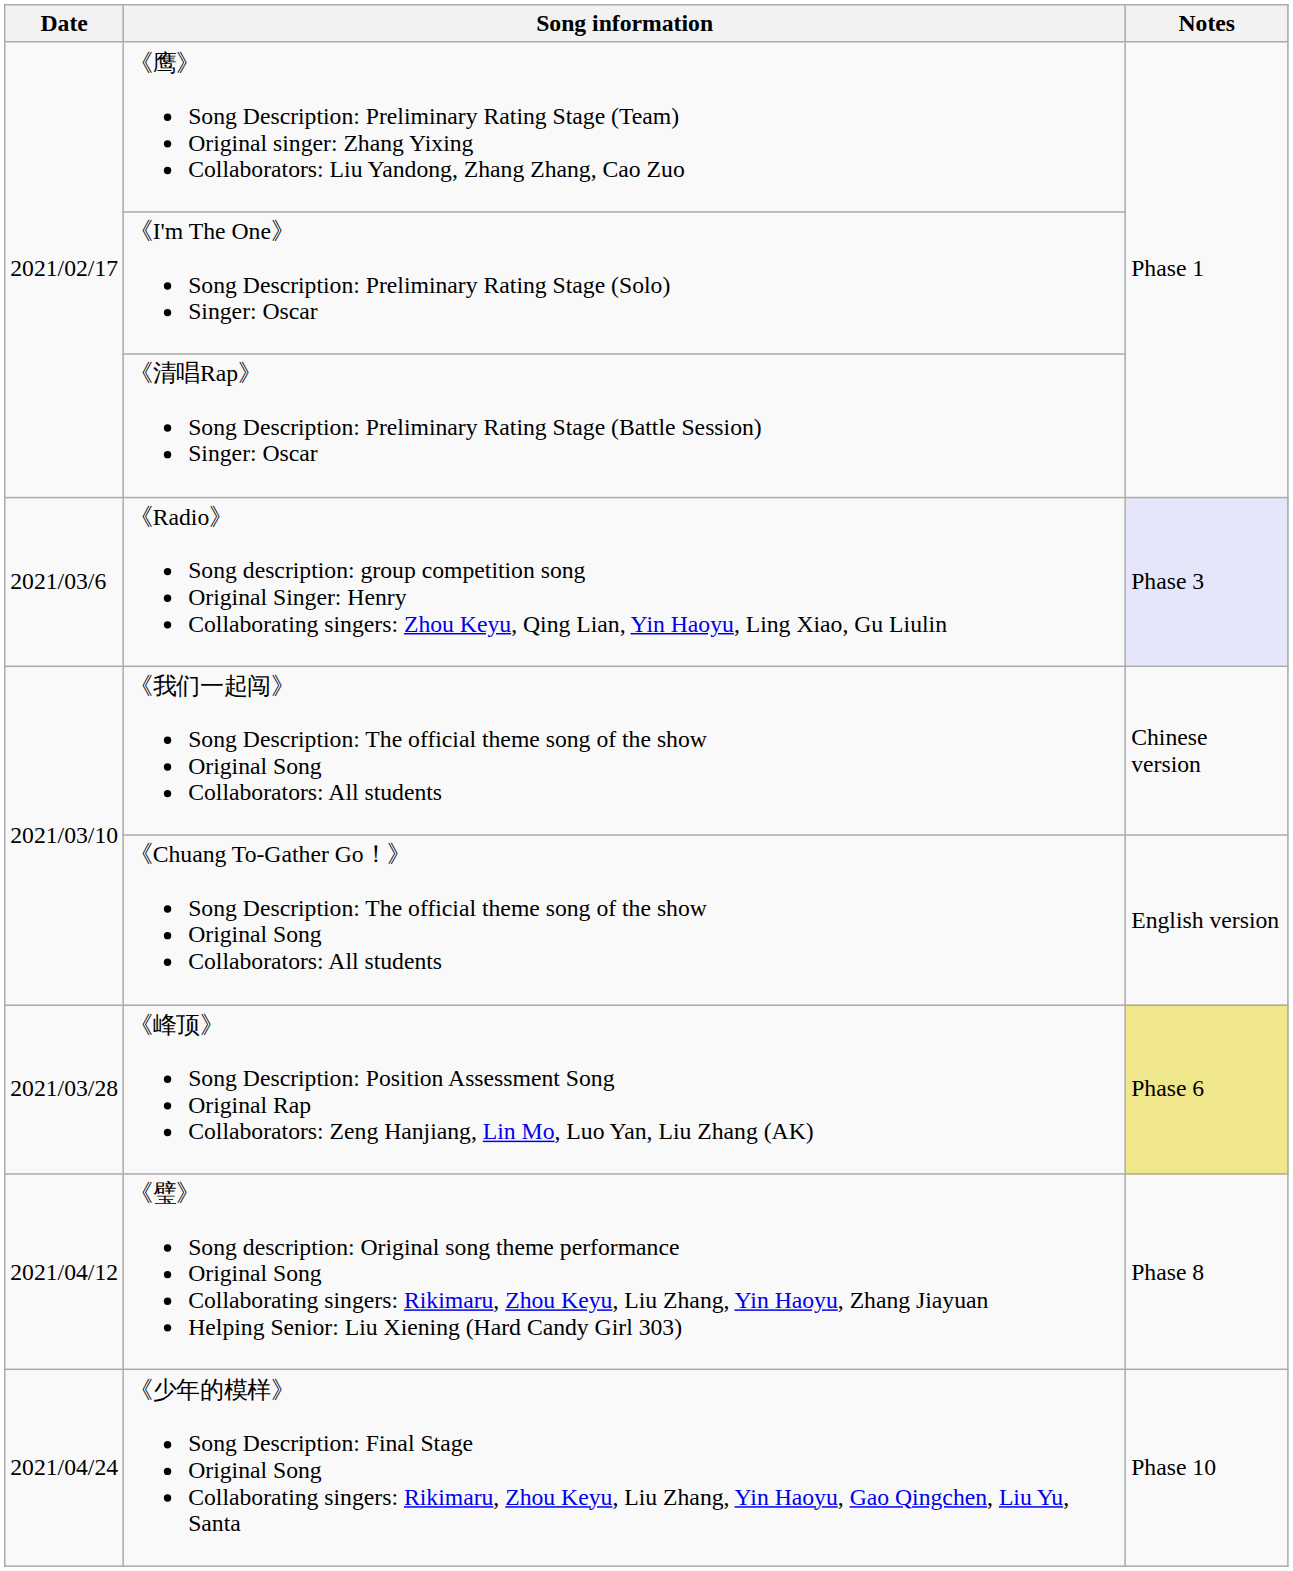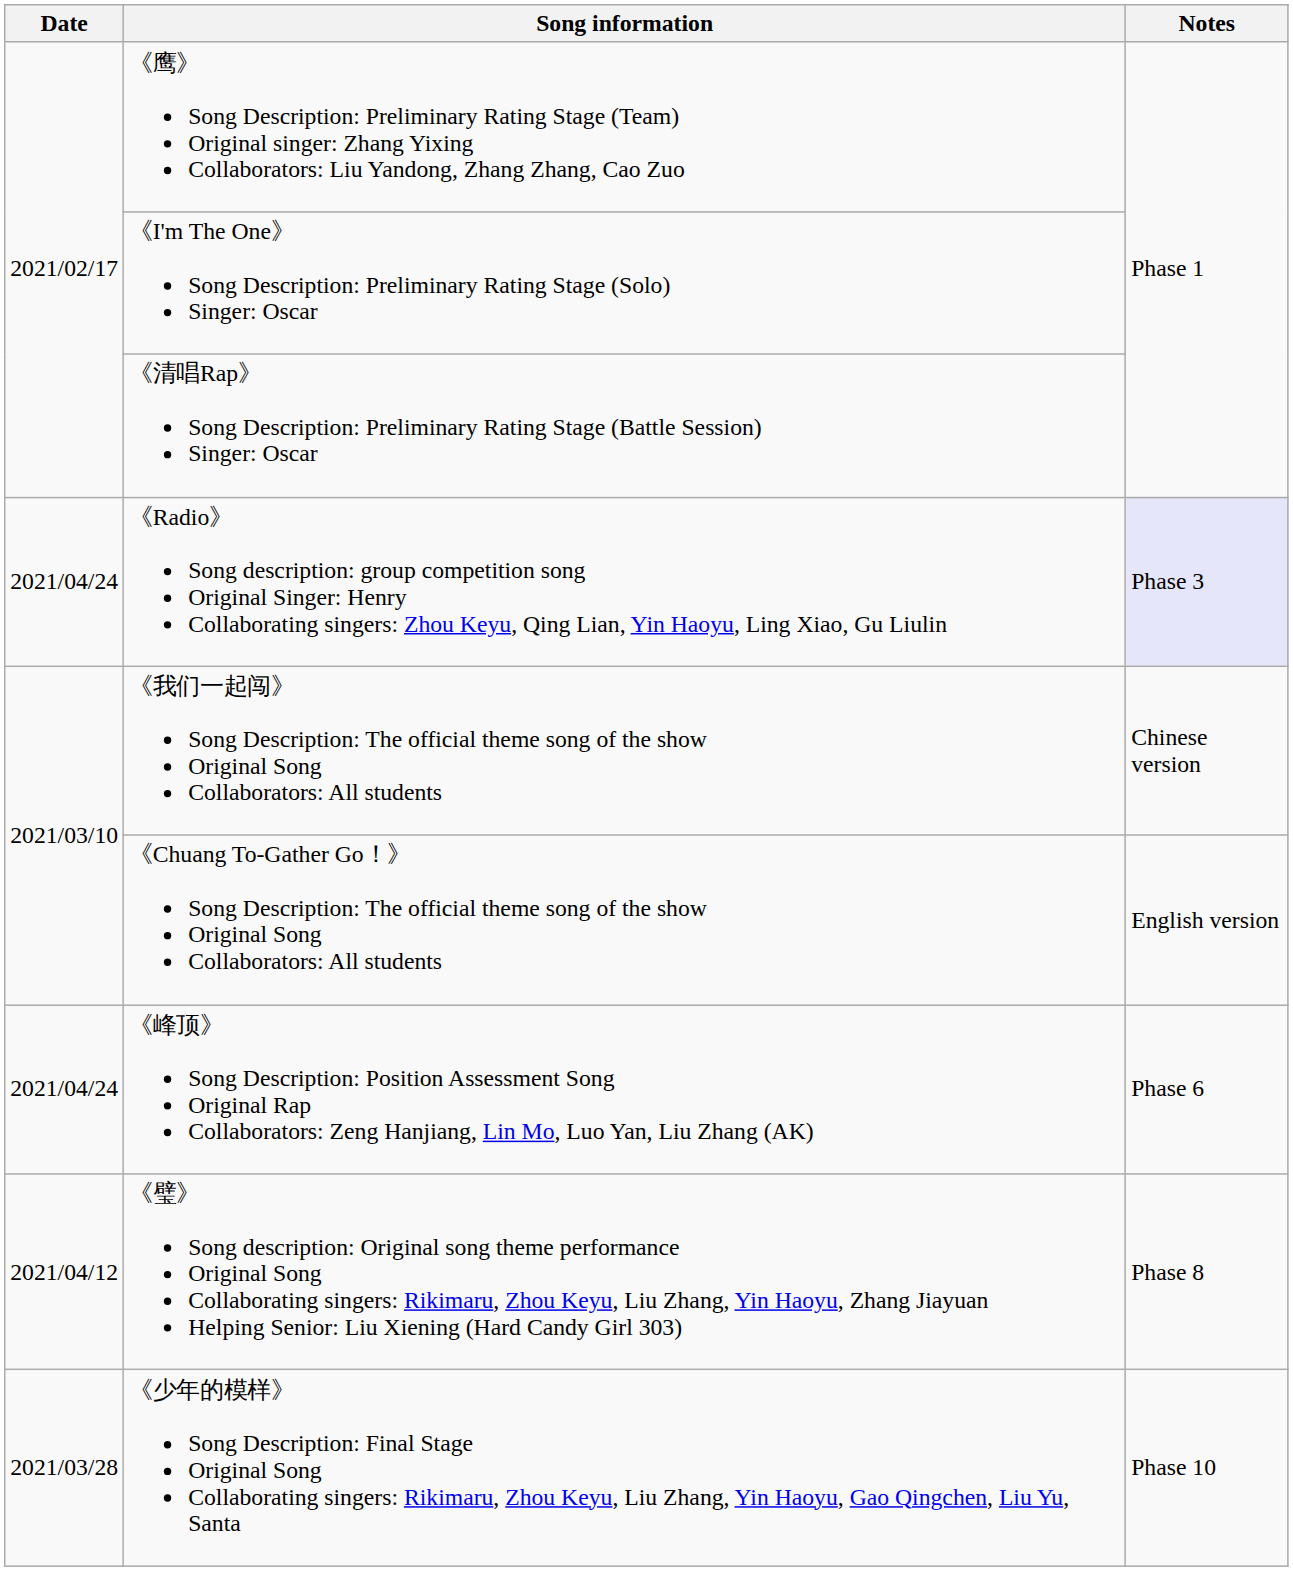row 5 | Date: 2021/03/6 -> 2021/04/24
row 8 | Date: 2021/03/28 -> 2021/04/24
row 8 | Notes: khaki background -> no background
row 10 | Date: 2021/04/24 -> 2021/03/28
